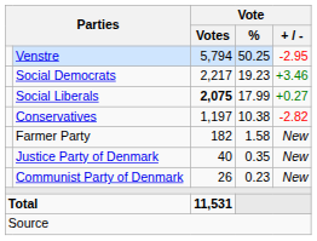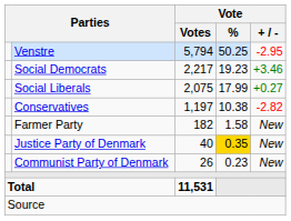Social Liberals | Vote / Votes: bold -> normal
Justice Party of Denmark | Vote / %: no background -> gold background
